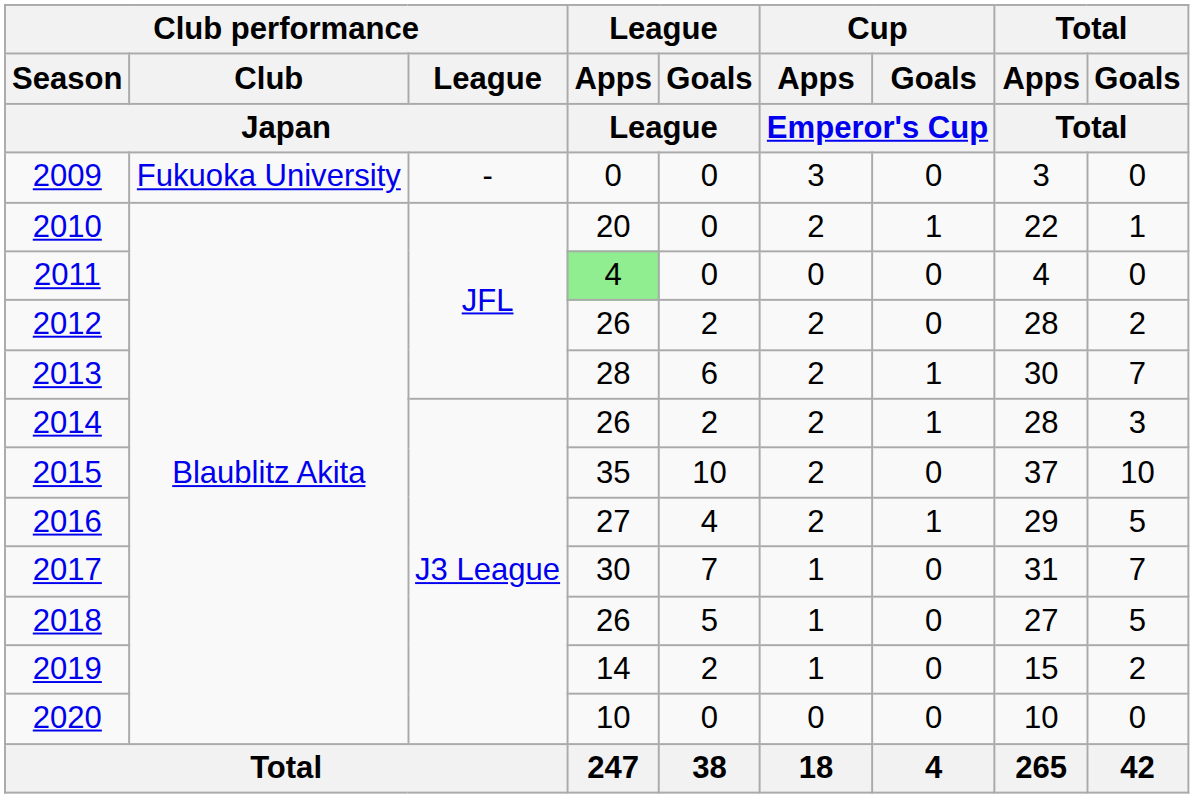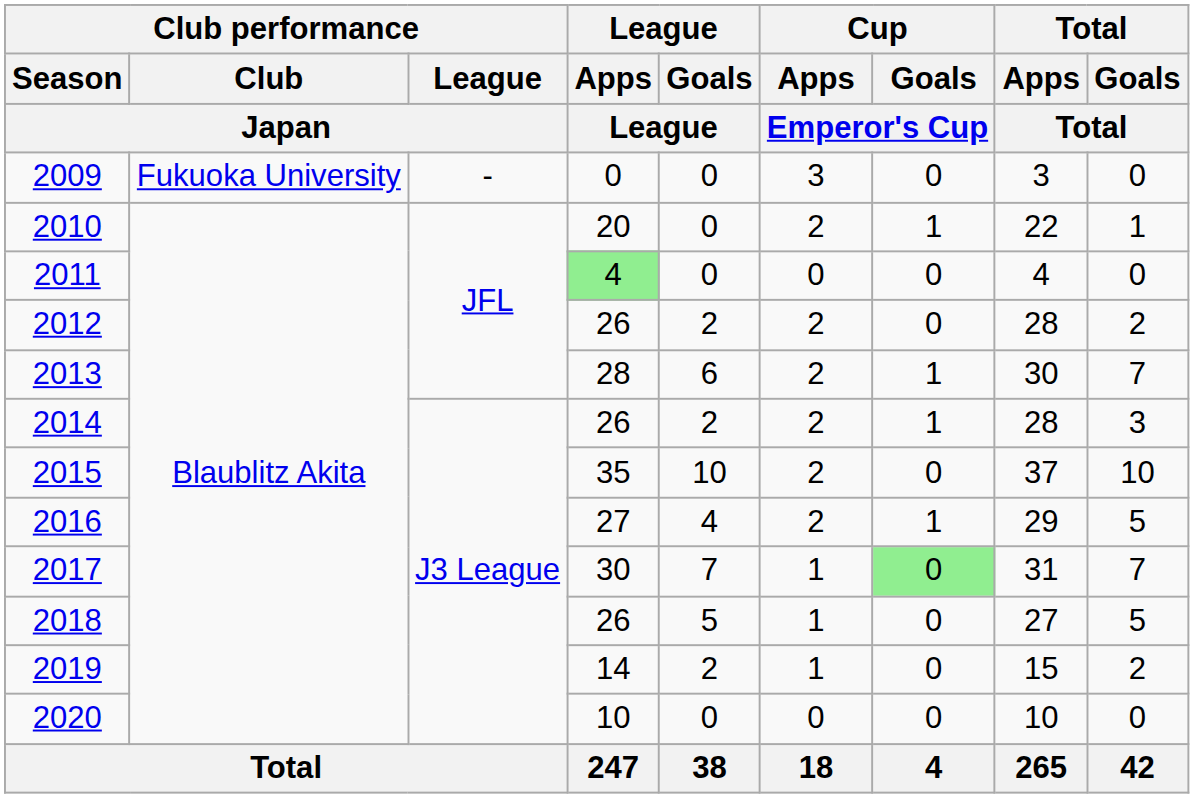2017 | Cup / Goals / Emperor's Cup: no background -> lightgreen background
